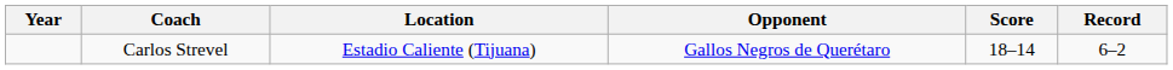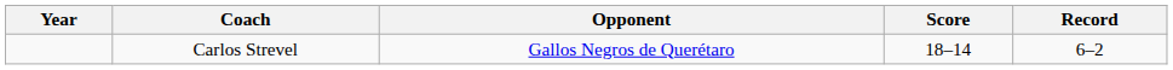- column: Location | Estadio Caliente (Tijuana)
